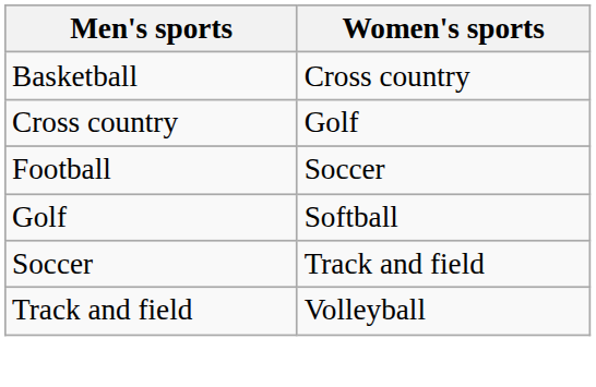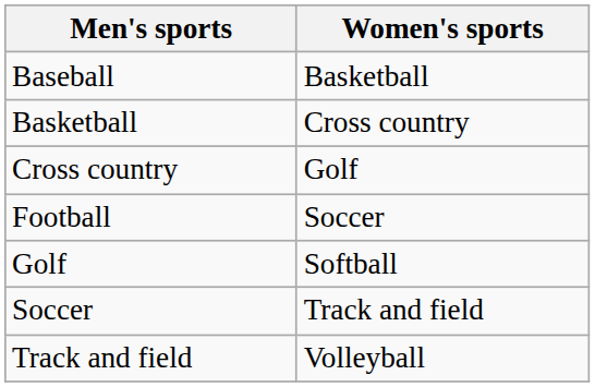+ row: Baseball | Basketball
